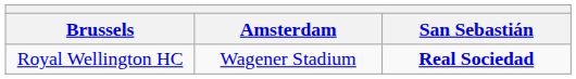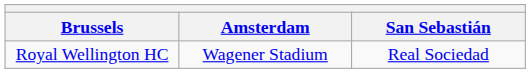Royal Wellington HC | San Sebastián: bold -> normal
